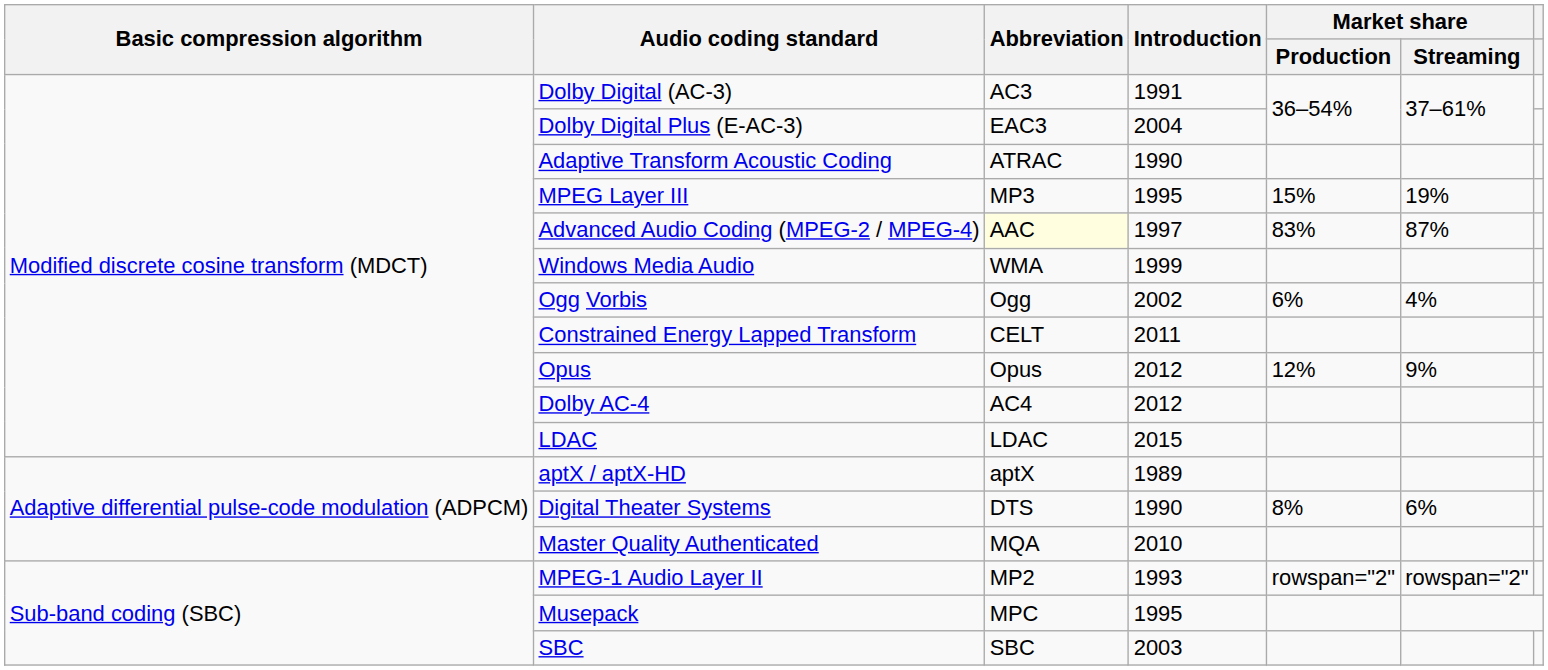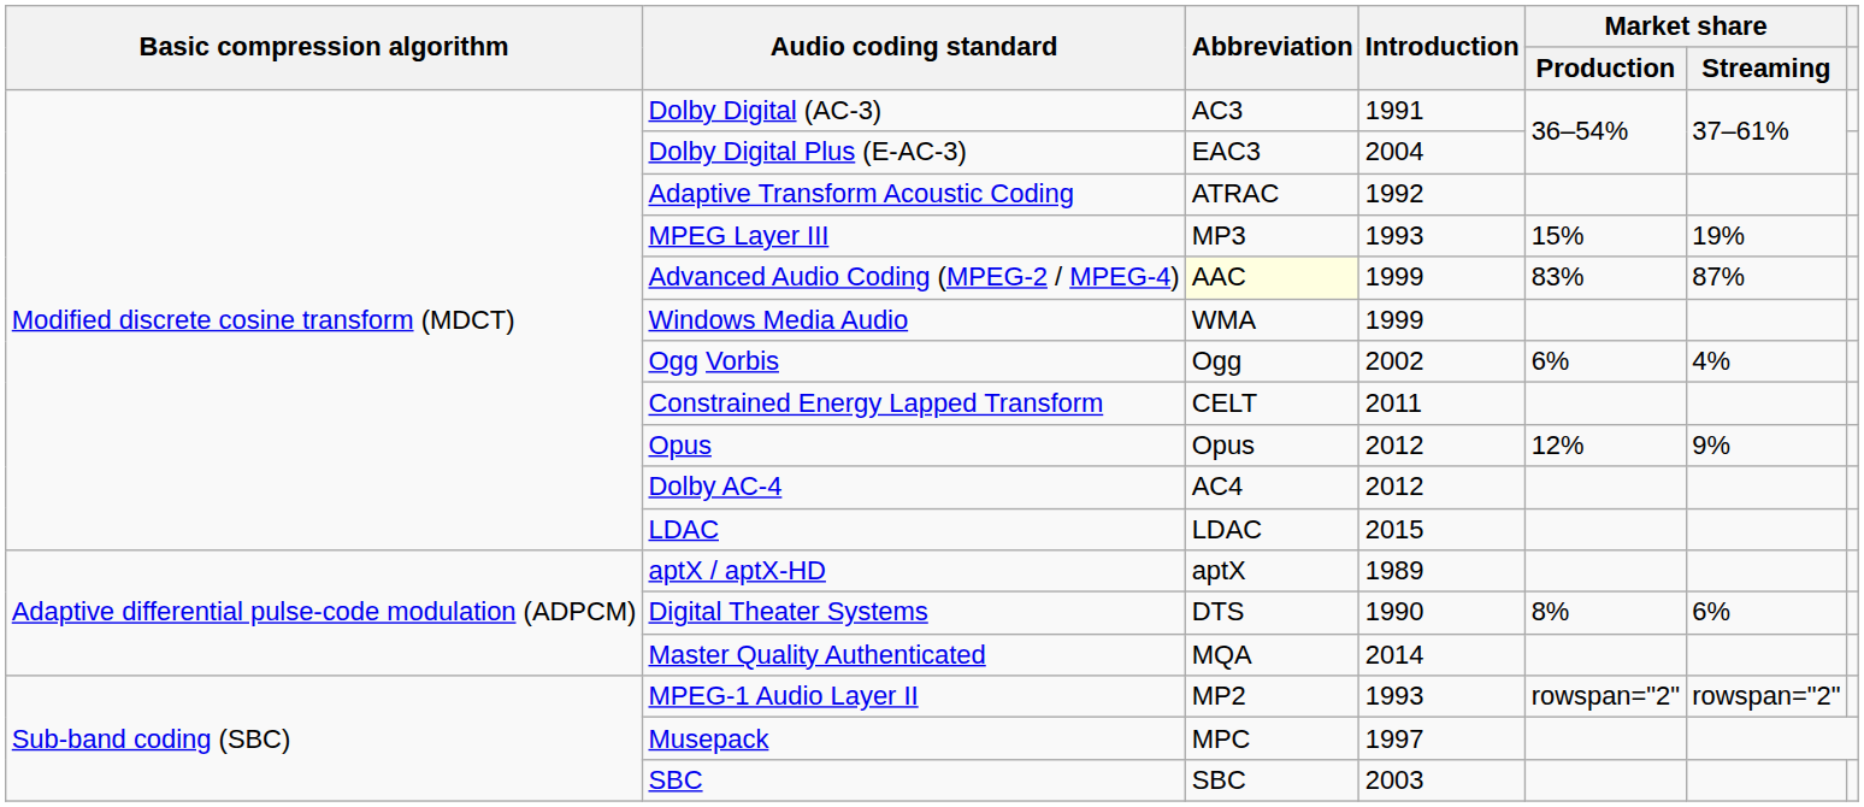Adaptive Transform Acoustic Coding | Introduction: 1990 -> 1992
MPEG Layer III | Introduction: 1995 -> 1993
Advanced Audio Coding (MPEG-2 / MPEG-4) | Introduction: 1997 -> 1999
Master Quality Authenticated | Introduction: 2010 -> 2014
Musepack | Introduction: 1995 -> 1997
